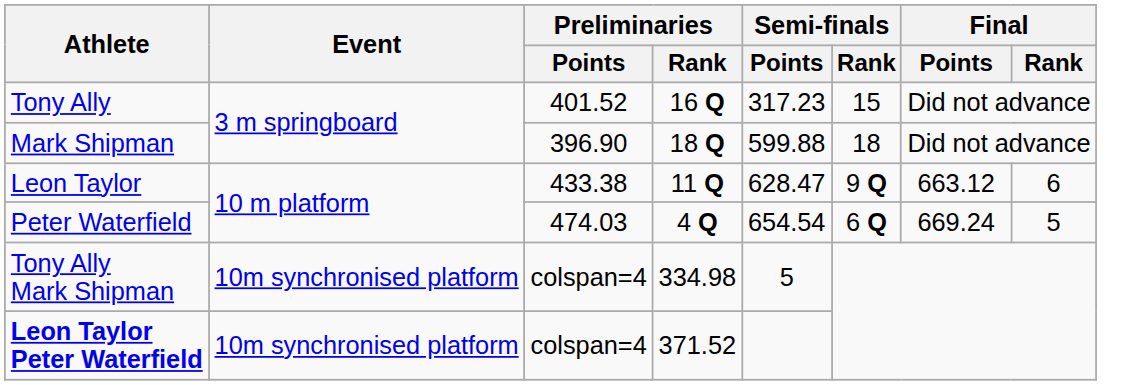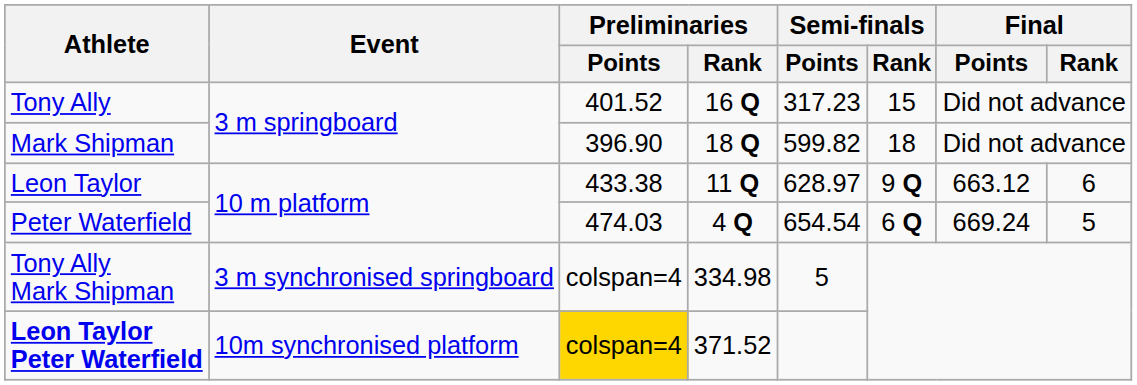Mark Shipman | Semi-finals / Points: 599.88 -> 599.82
Leon Taylor | Semi-finals / Points: 628.47 -> 628.97
Tony Ally Mark Shipman | Event: 10m synchronised platform -> 3 m synchronised springboard
Leon Taylor Peter Waterfield | Preliminaries / Points: no background -> gold background
